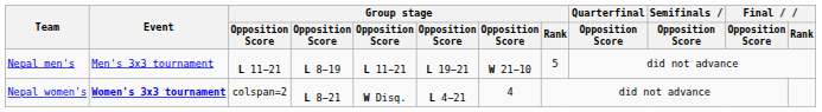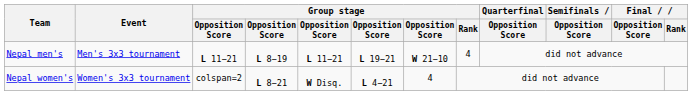Nepal men's | Group stage / Rank: 5 -> 4
Nepal women's | Event: bold -> normal
